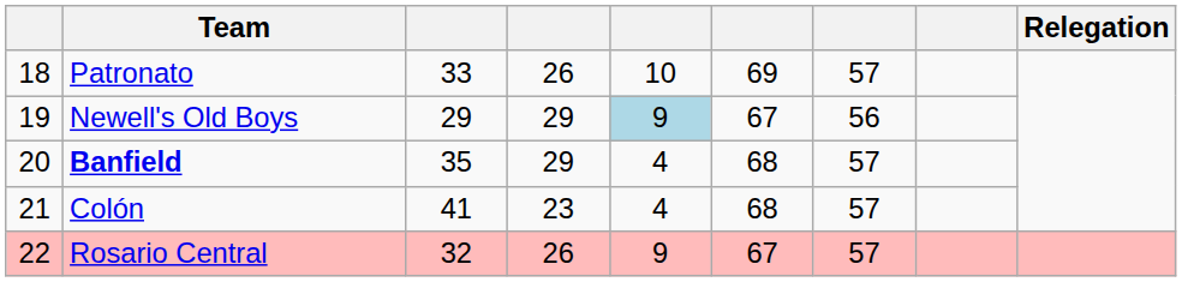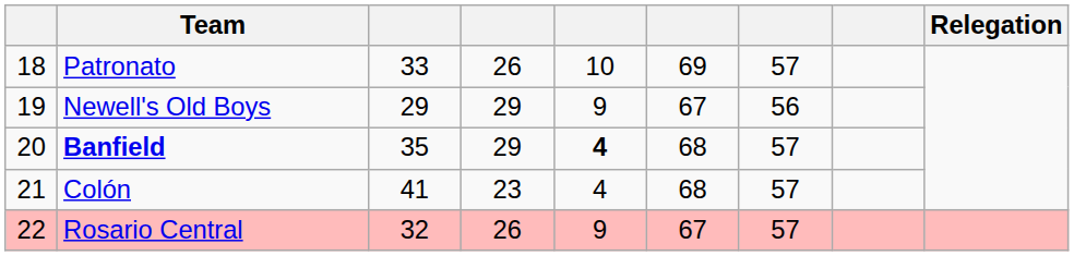Newell's Old Boys | column 5: lightblue background -> no background
Banfield | column 5: normal -> bold
